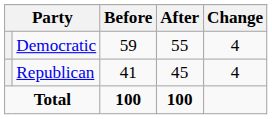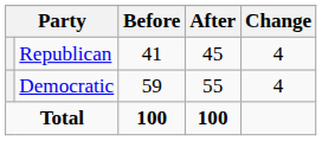rows swapped: Democratic <-> Republican
